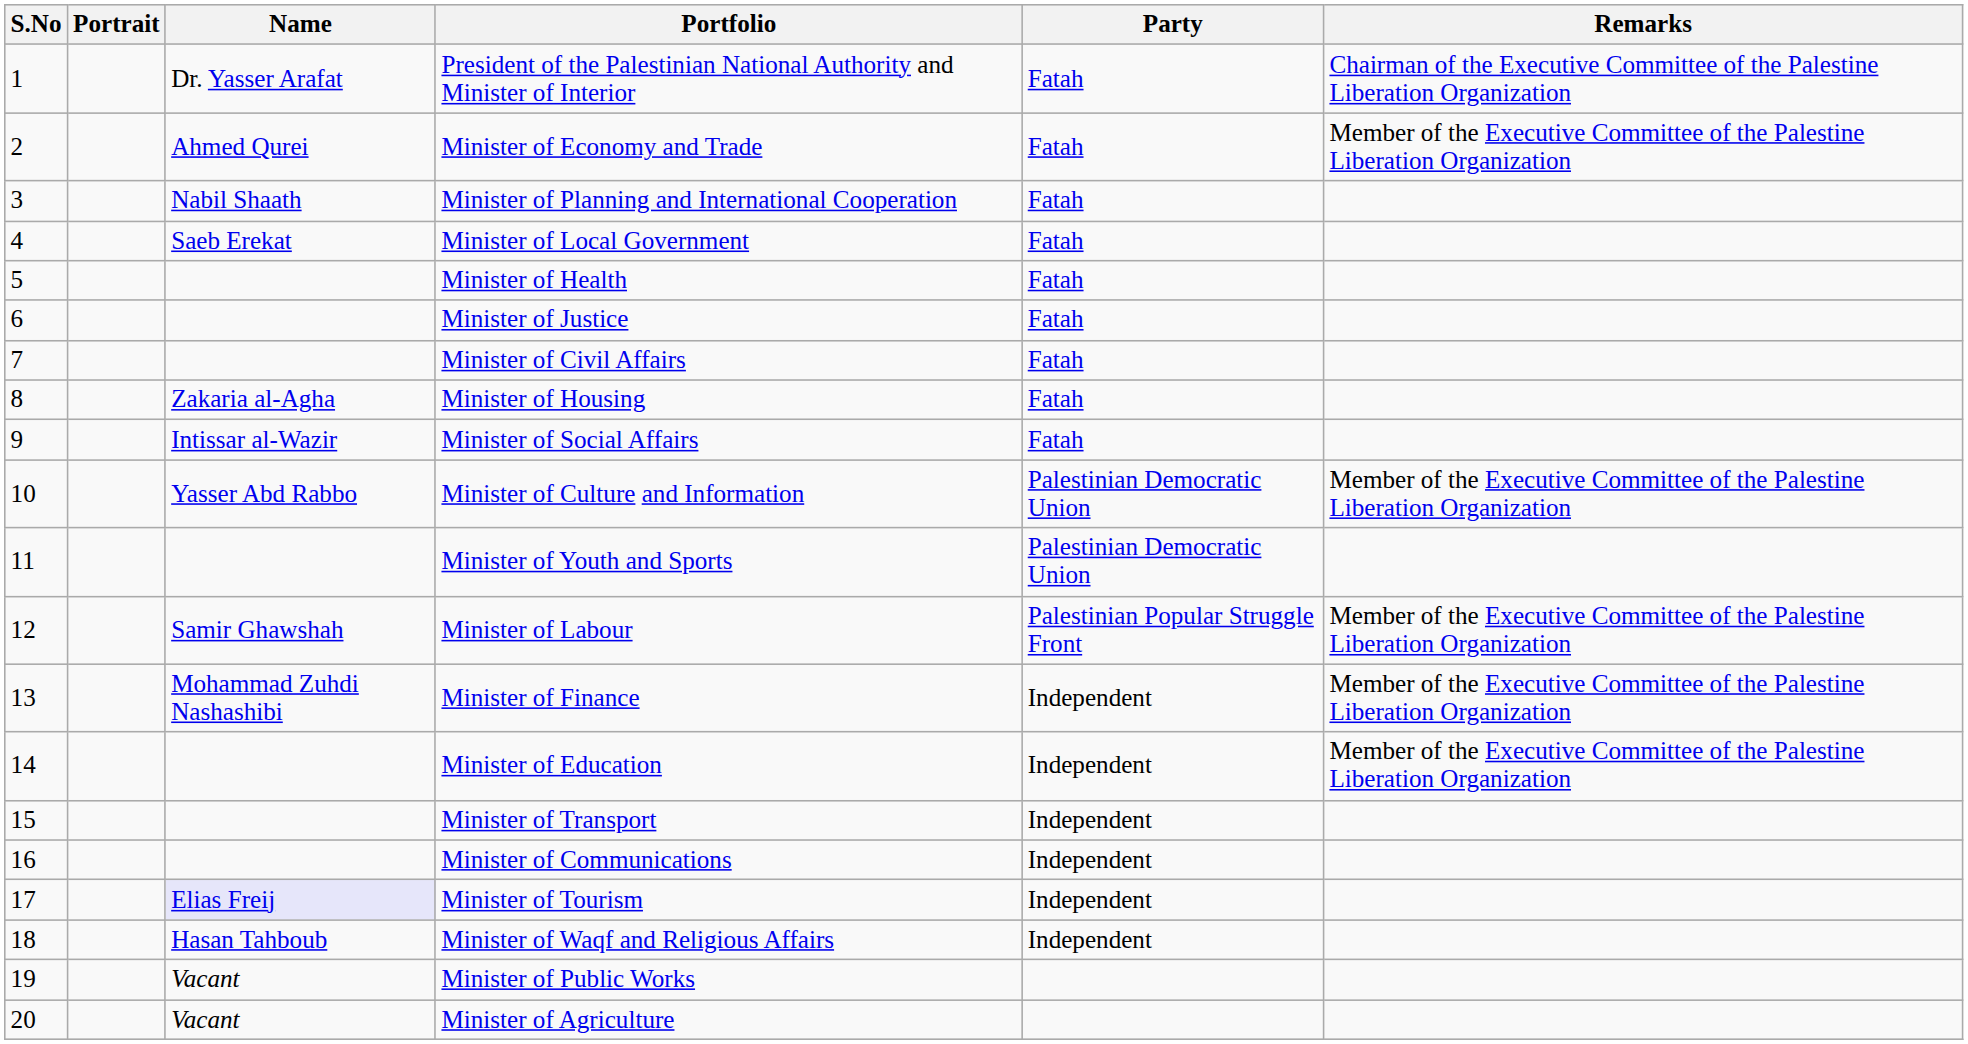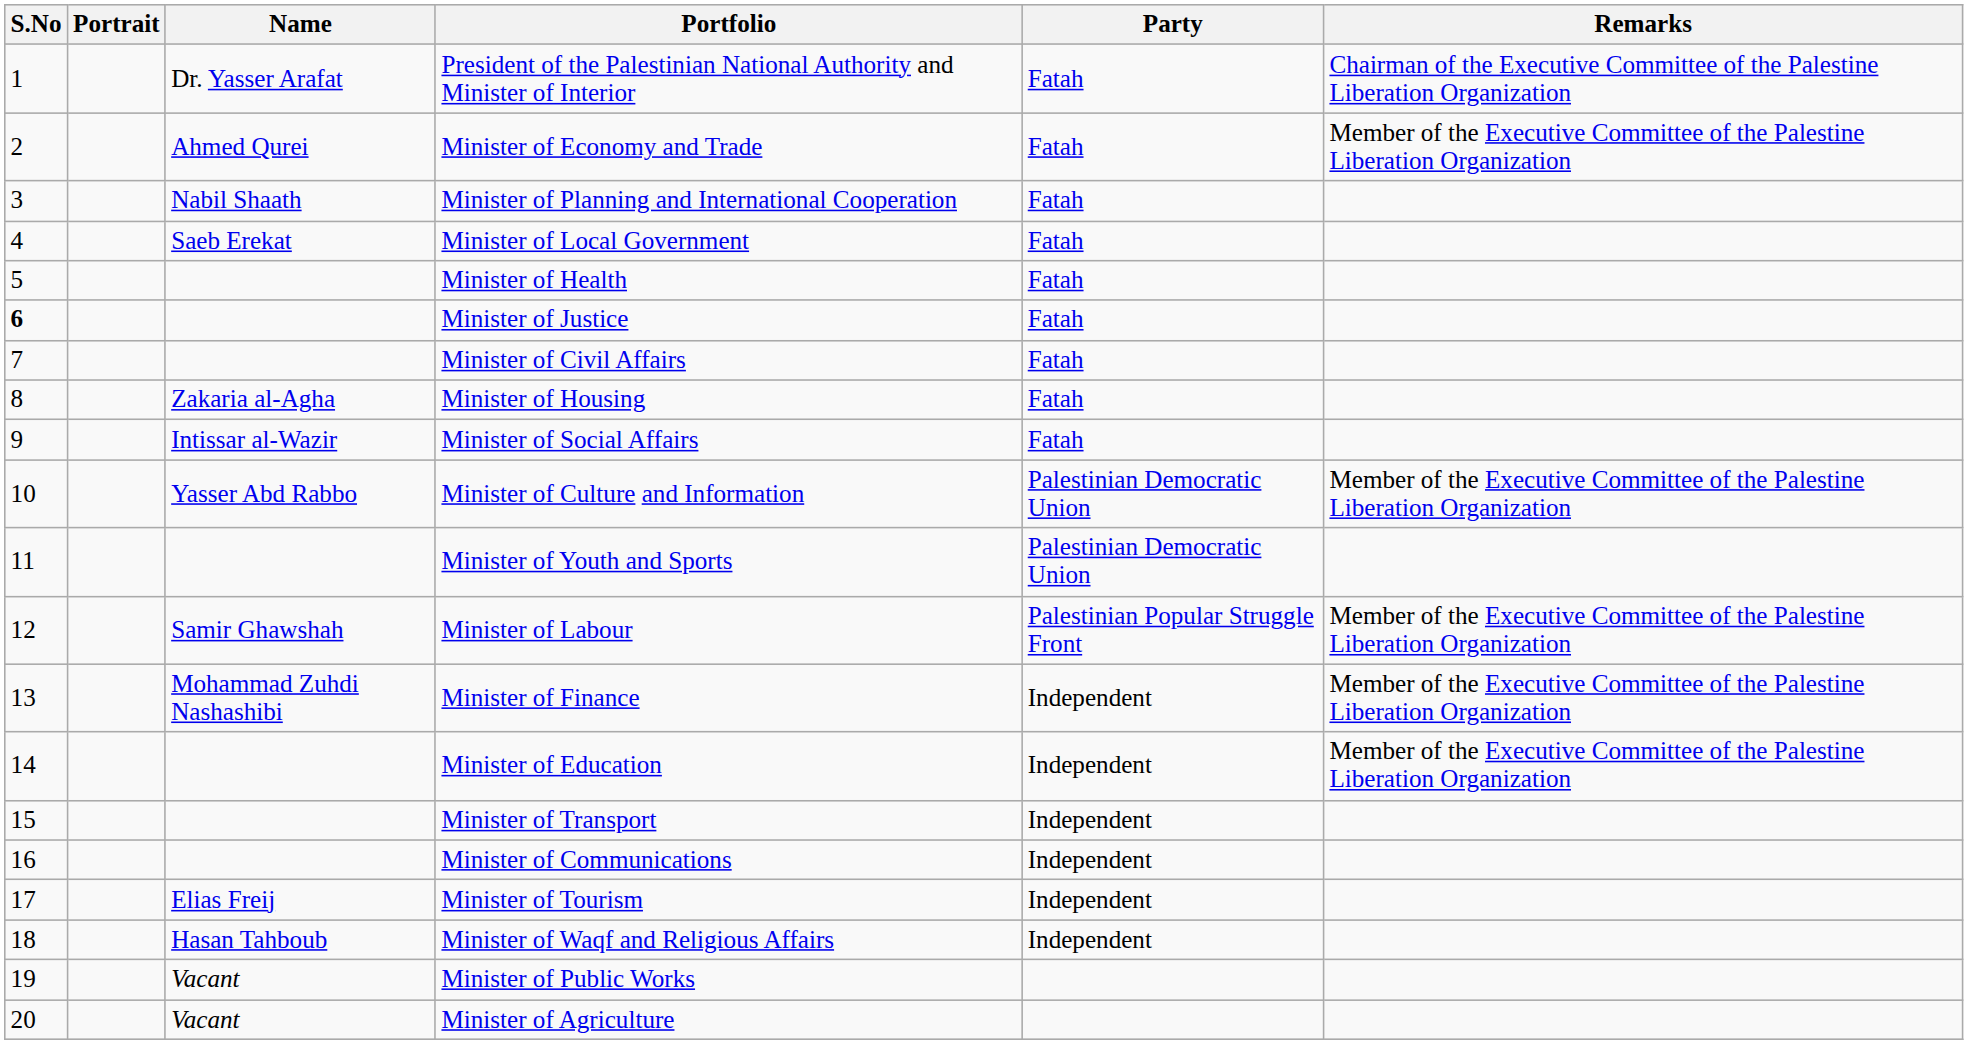Minister of Justice | S.No: normal -> bold
Minister of Tourism | Name: lavender background -> no background
